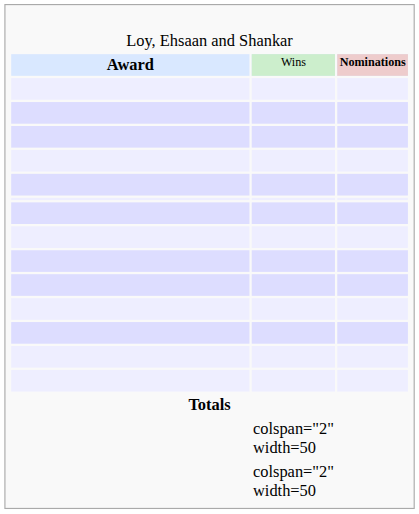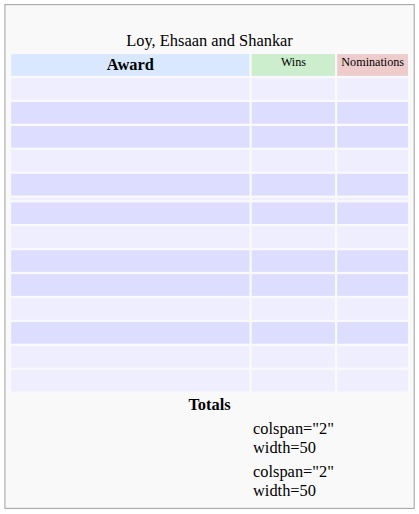Wins | column 3: bold -> normal
